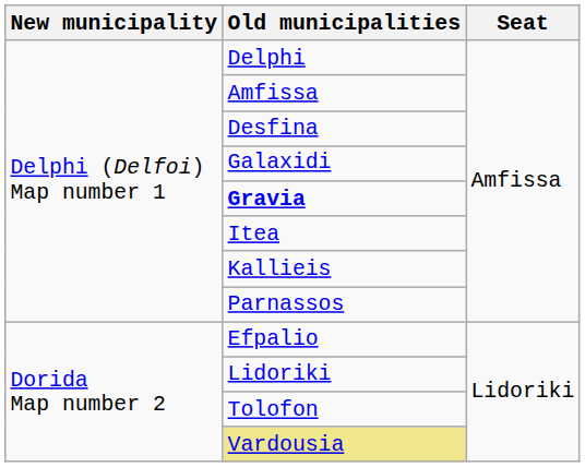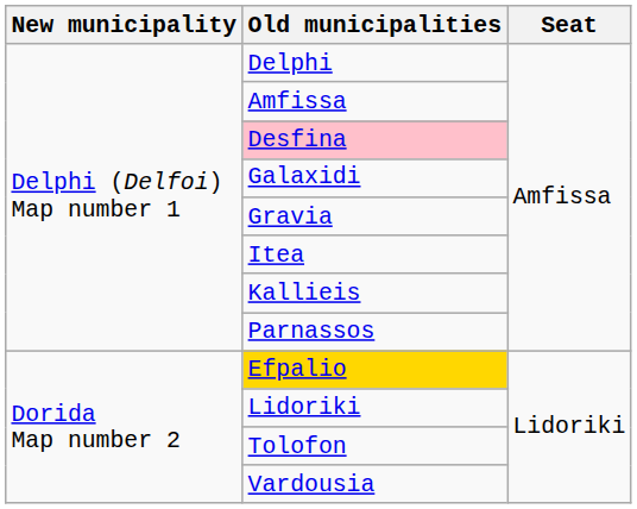Desfina | Old municipalities: no background -> pink background
Gravia | Old municipalities: bold -> normal
Efpalio | Old municipalities: no background -> gold background
Vardousia | Old municipalities: khaki background -> no background
